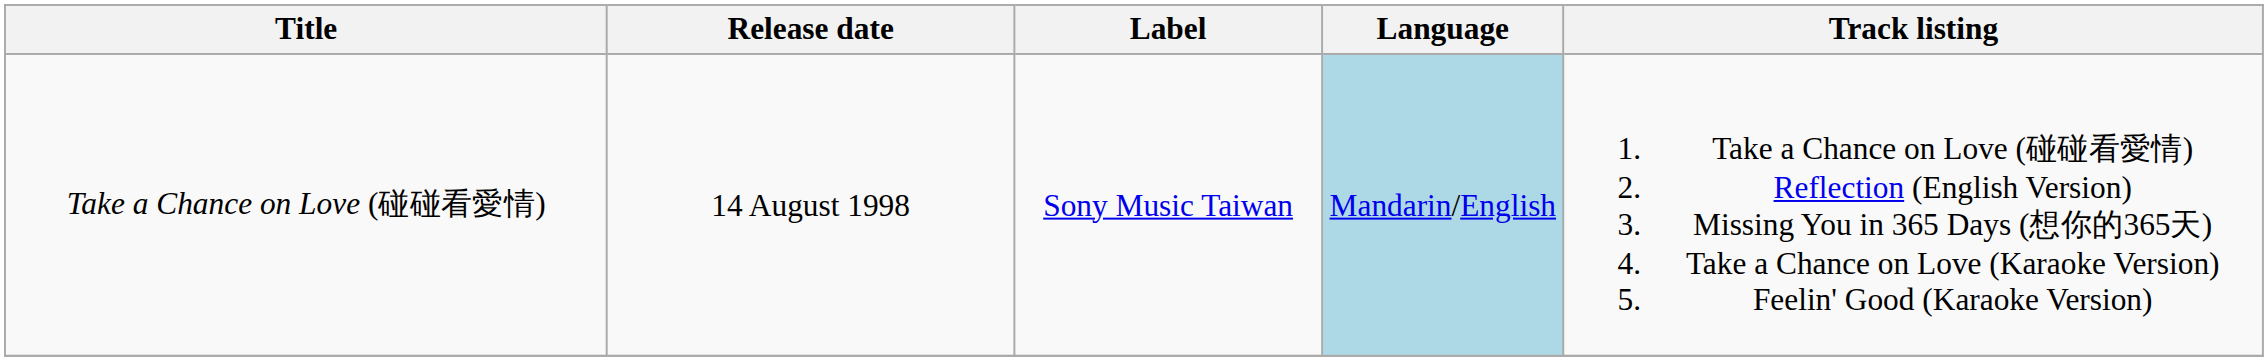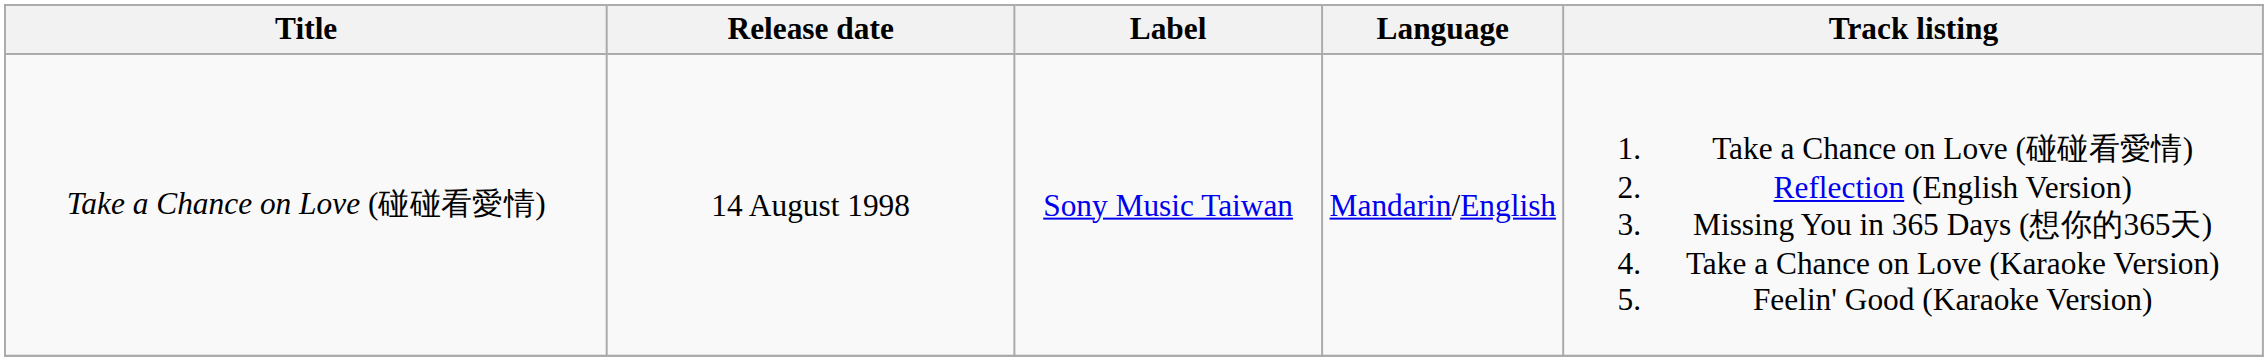Take a Chance on Love (碰碰看愛情) | Language: lightblue background -> no background
